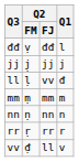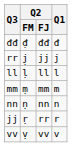row 3 | Q2 / FM: ṿ -> đ̣
row 3 | Q1: l -> đ
row 4 | Q3: jj -> rr
row 5 | Q2 / FJ: vv -> ll
row 5 | Q1: đ -> l
row 8 | Q3: rr -> jj
row 9 | Q2 / FM: đ̣ -> ṿ
row 9 | Q2 / FJ: ll -> vv
